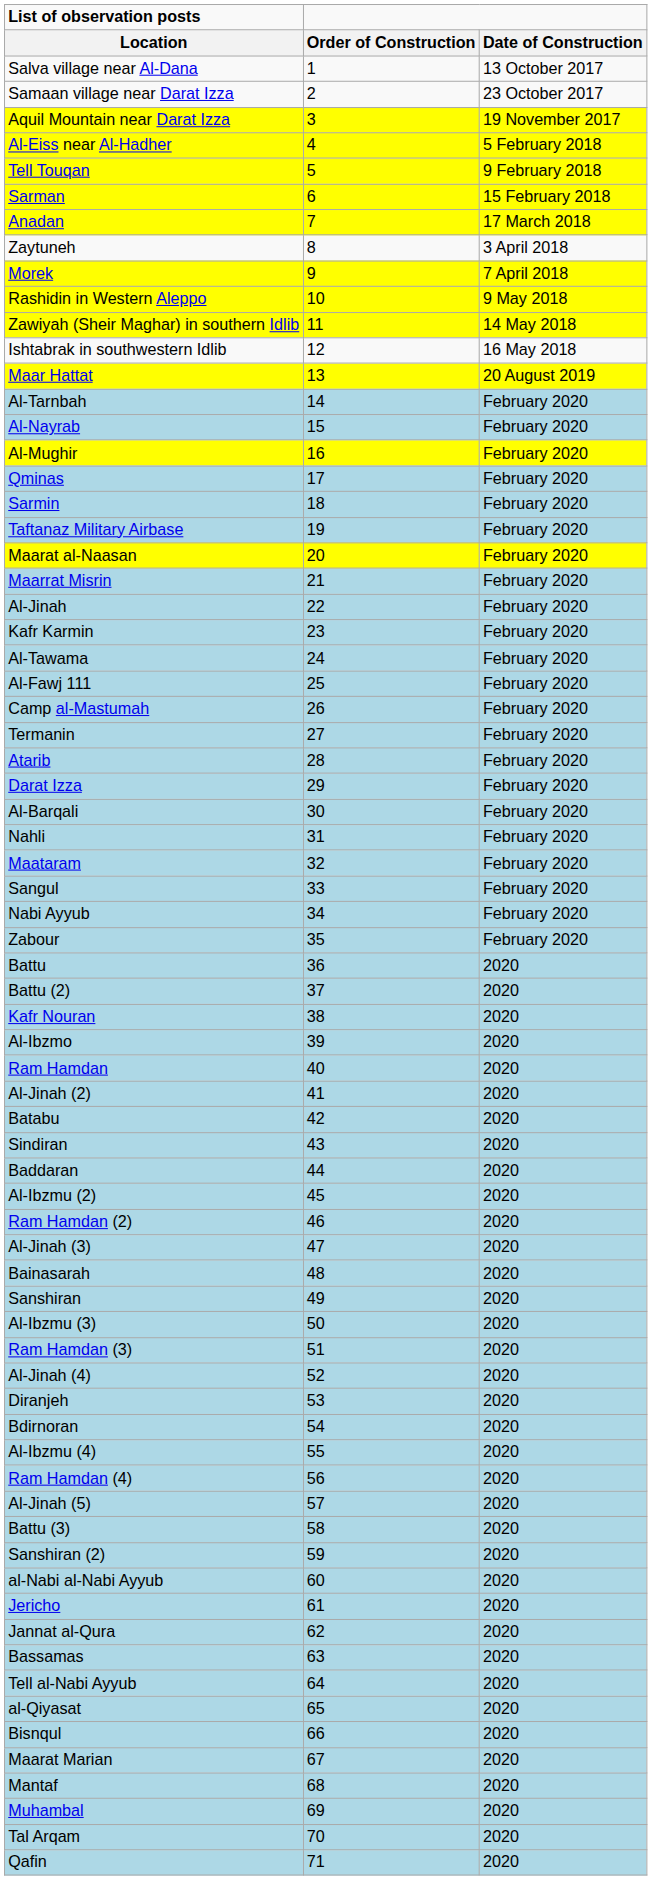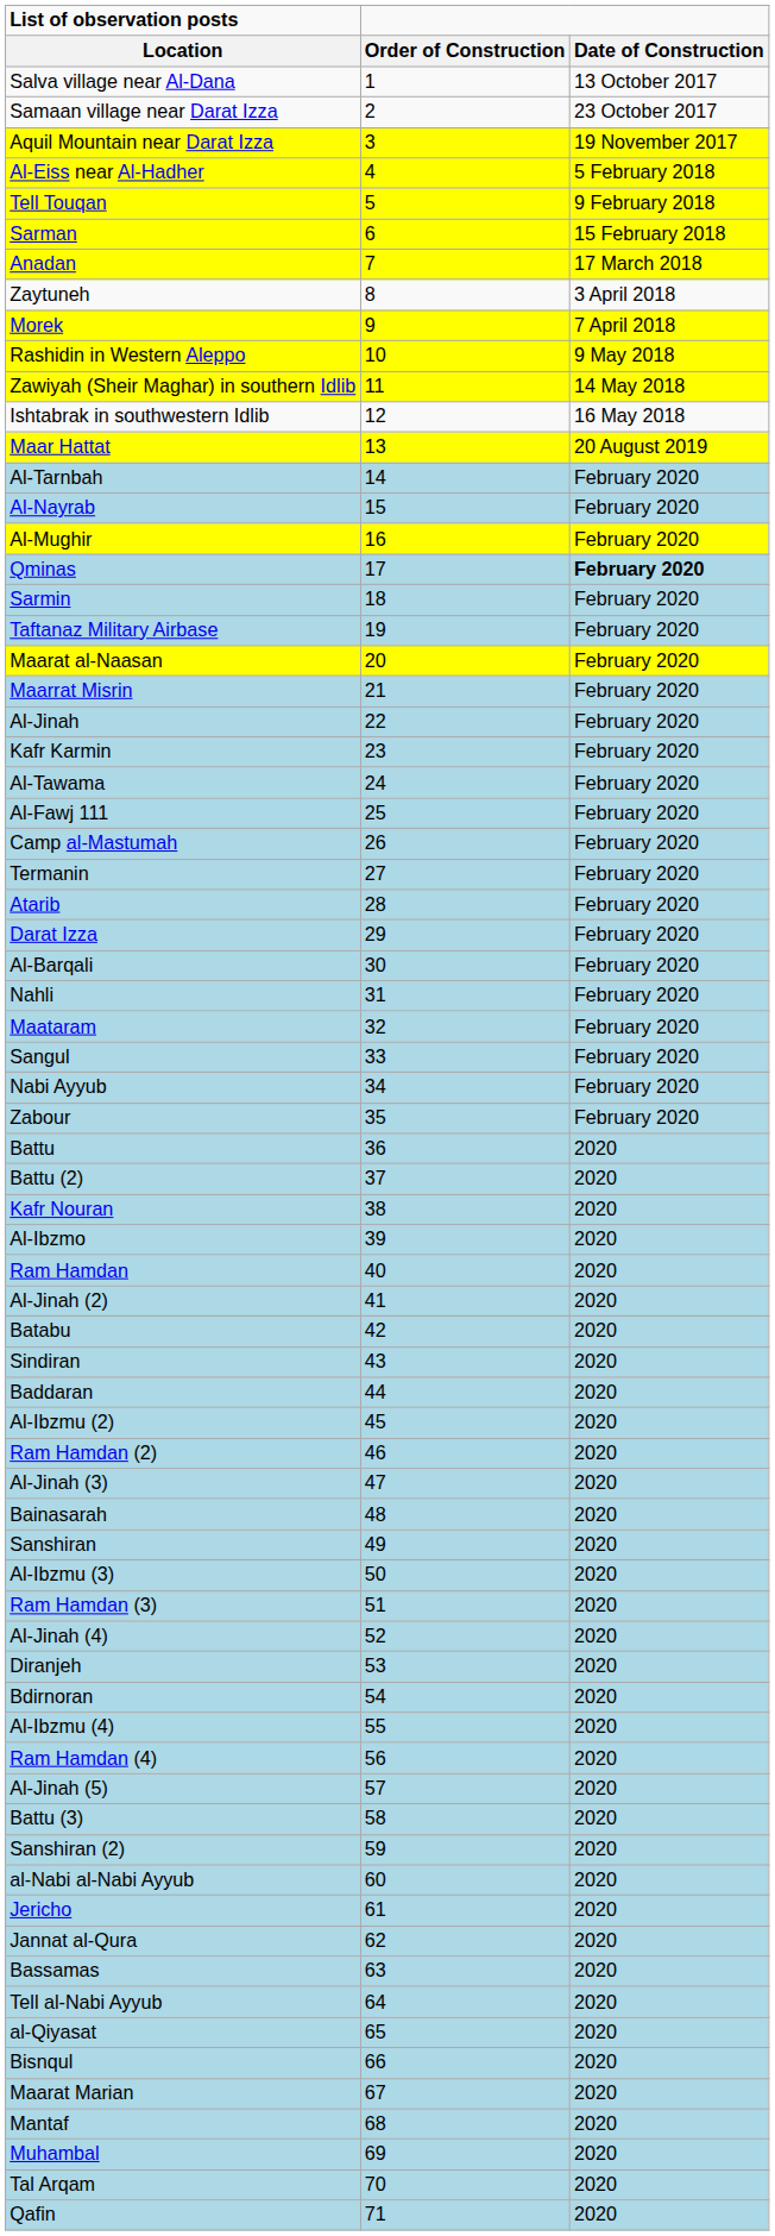Qminas | Date of Construction: normal -> bold
